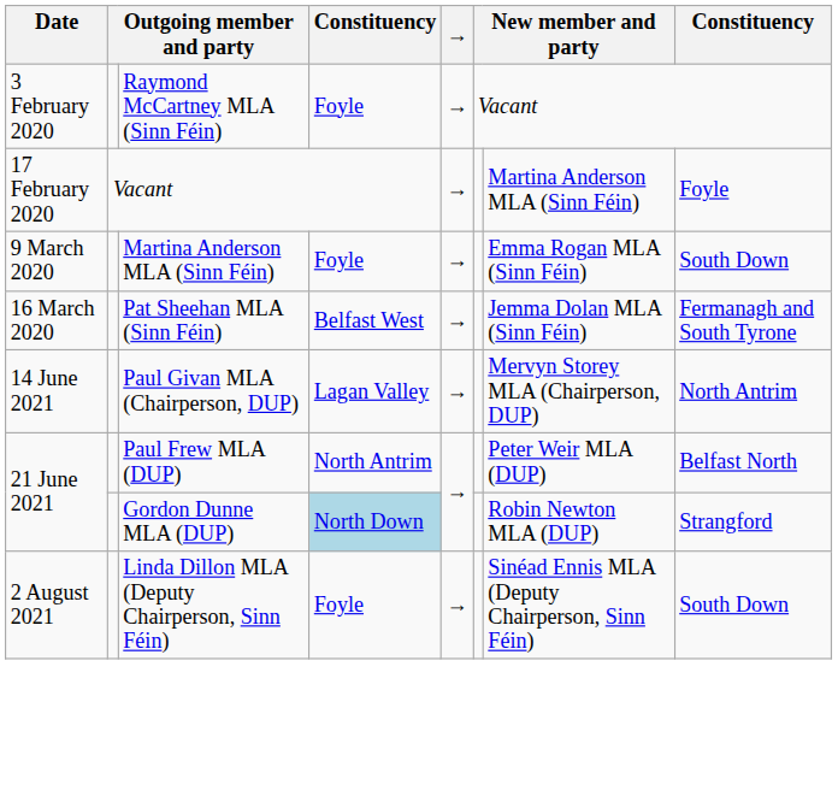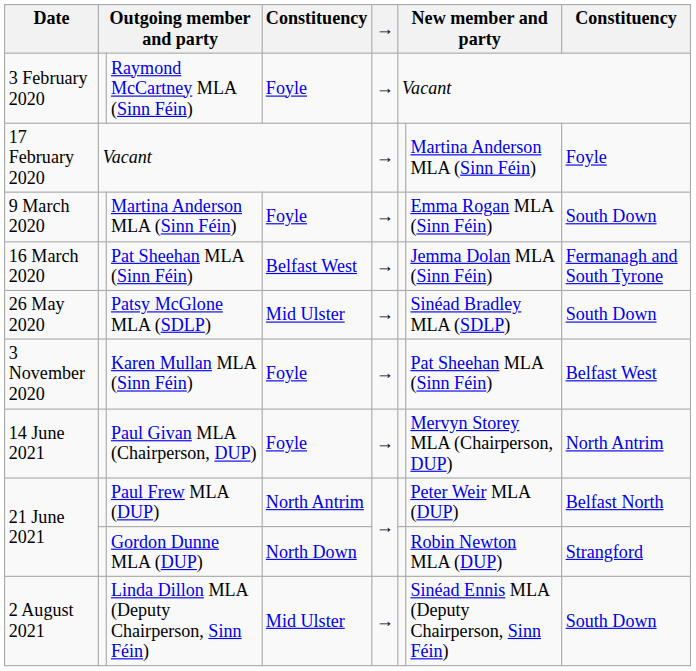+ row: 26 May 2020 | Patsy McGlone MLA (SDLP) | Mid Ulster | → | Sinéad Bradley MLA (SDLP) | South Down
+ row: 3 November 2020 | Karen Mullan MLA (Sinn Féin) | Foyle | → | Pat Sheehan MLA (Sinn Féin) | Belfast West
Paul Givan MLA (Chairperson, DUP) | column 4: Lagan Valley -> Foyle
Gordon Dunne MLA (DUP) | column 4: lightblue background -> no background
Linda Dillon MLA (Deputy Chairperson, Sinn Féin) | column 4: Foyle -> Mid Ulster
